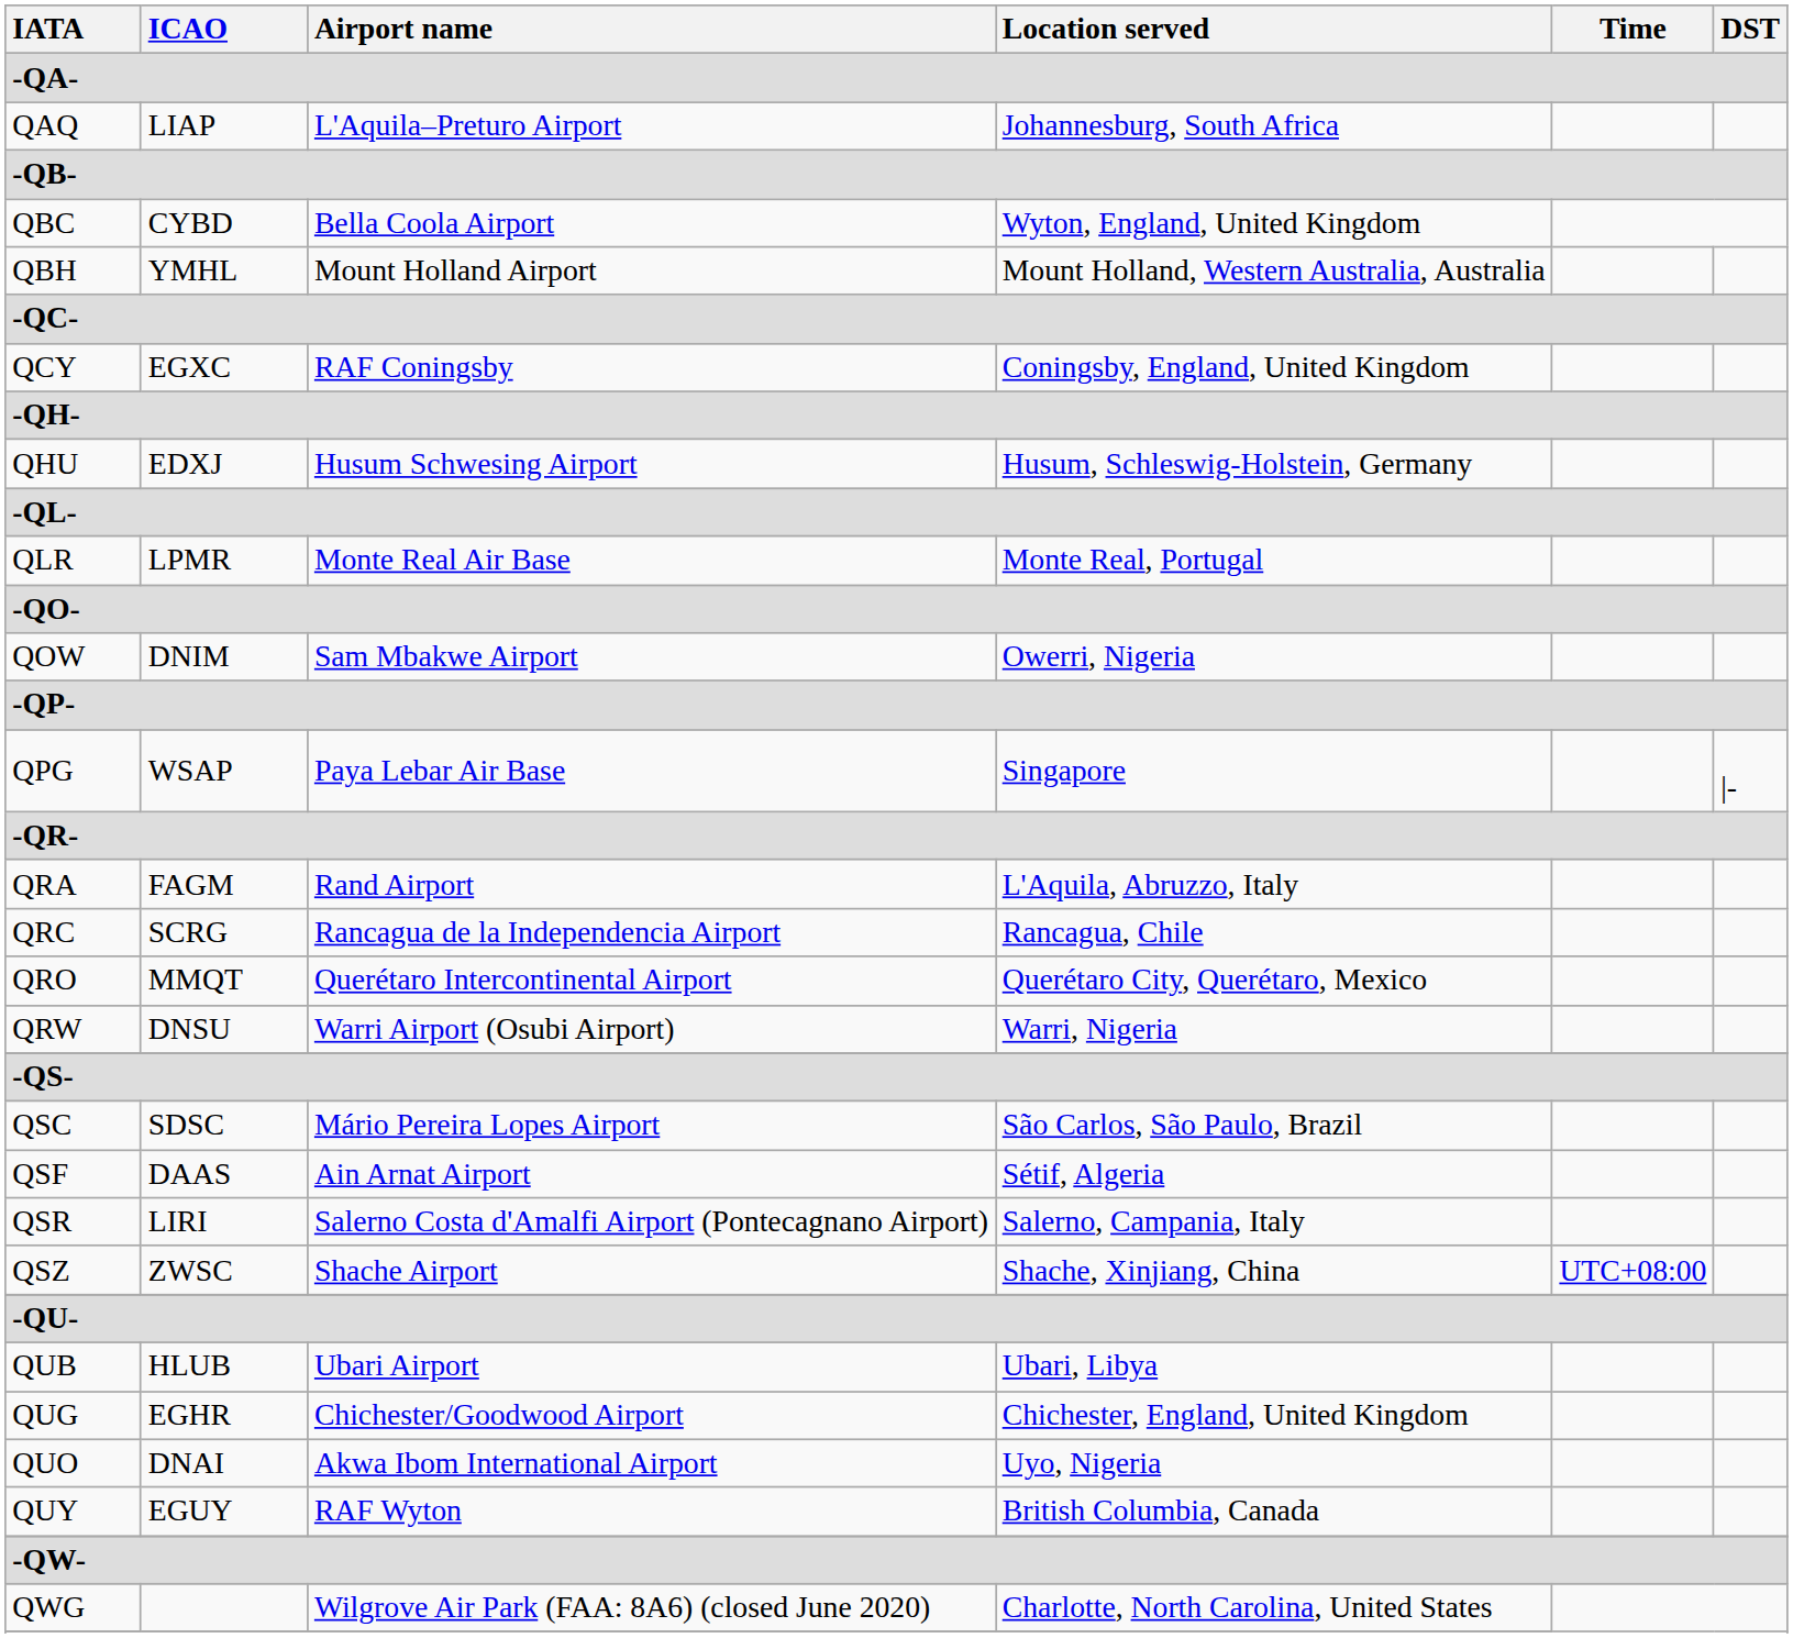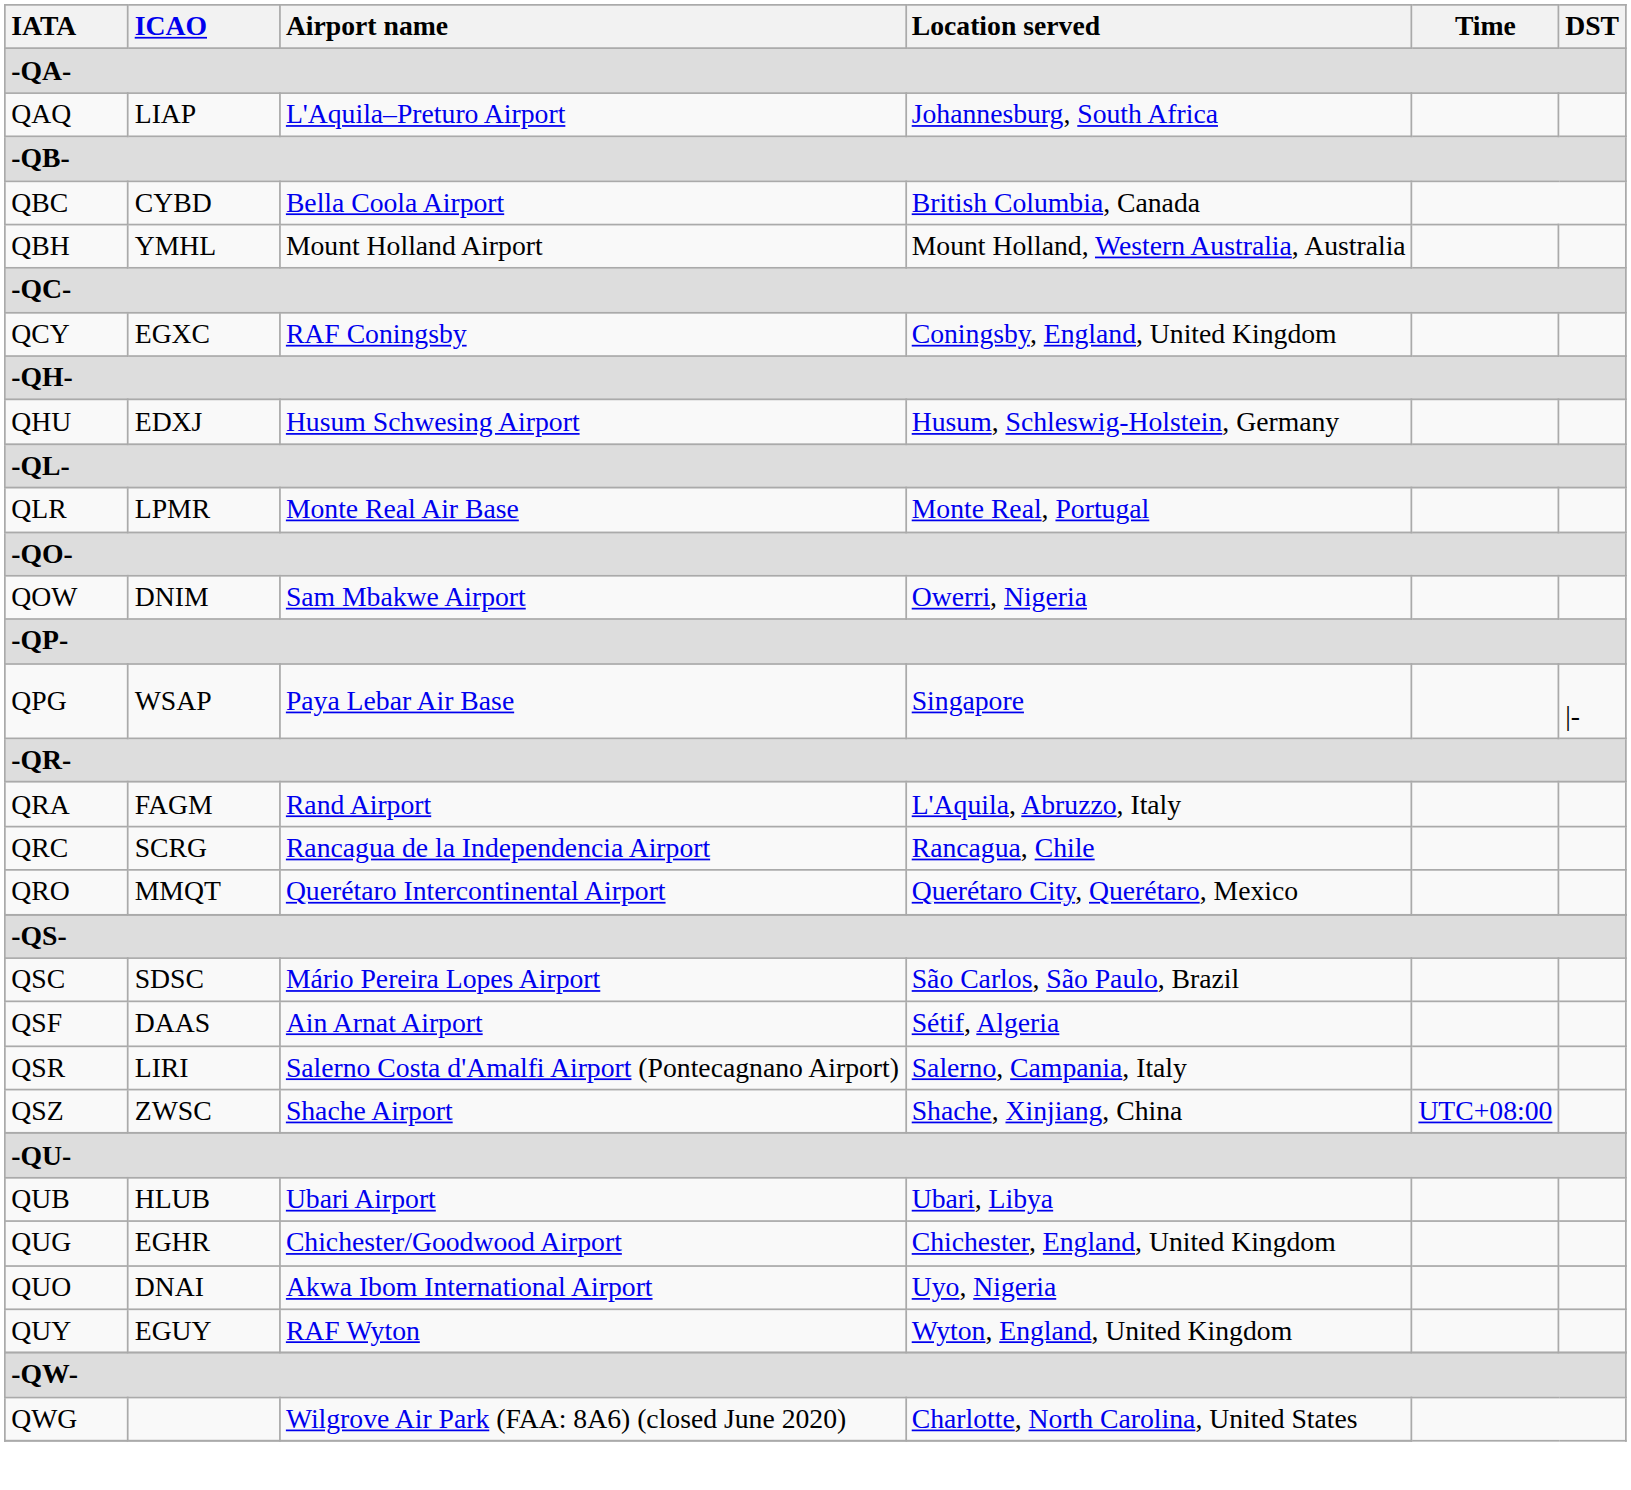QBC | Location served: Wyton, England, United Kingdom -> British Columbia, Canada
- row: QRW | DNSU | Warri Airport (Osubi Airport) | Warri, Nigeria
QUY | Location served: British Columbia, Canada -> Wyton, England, United Kingdom
